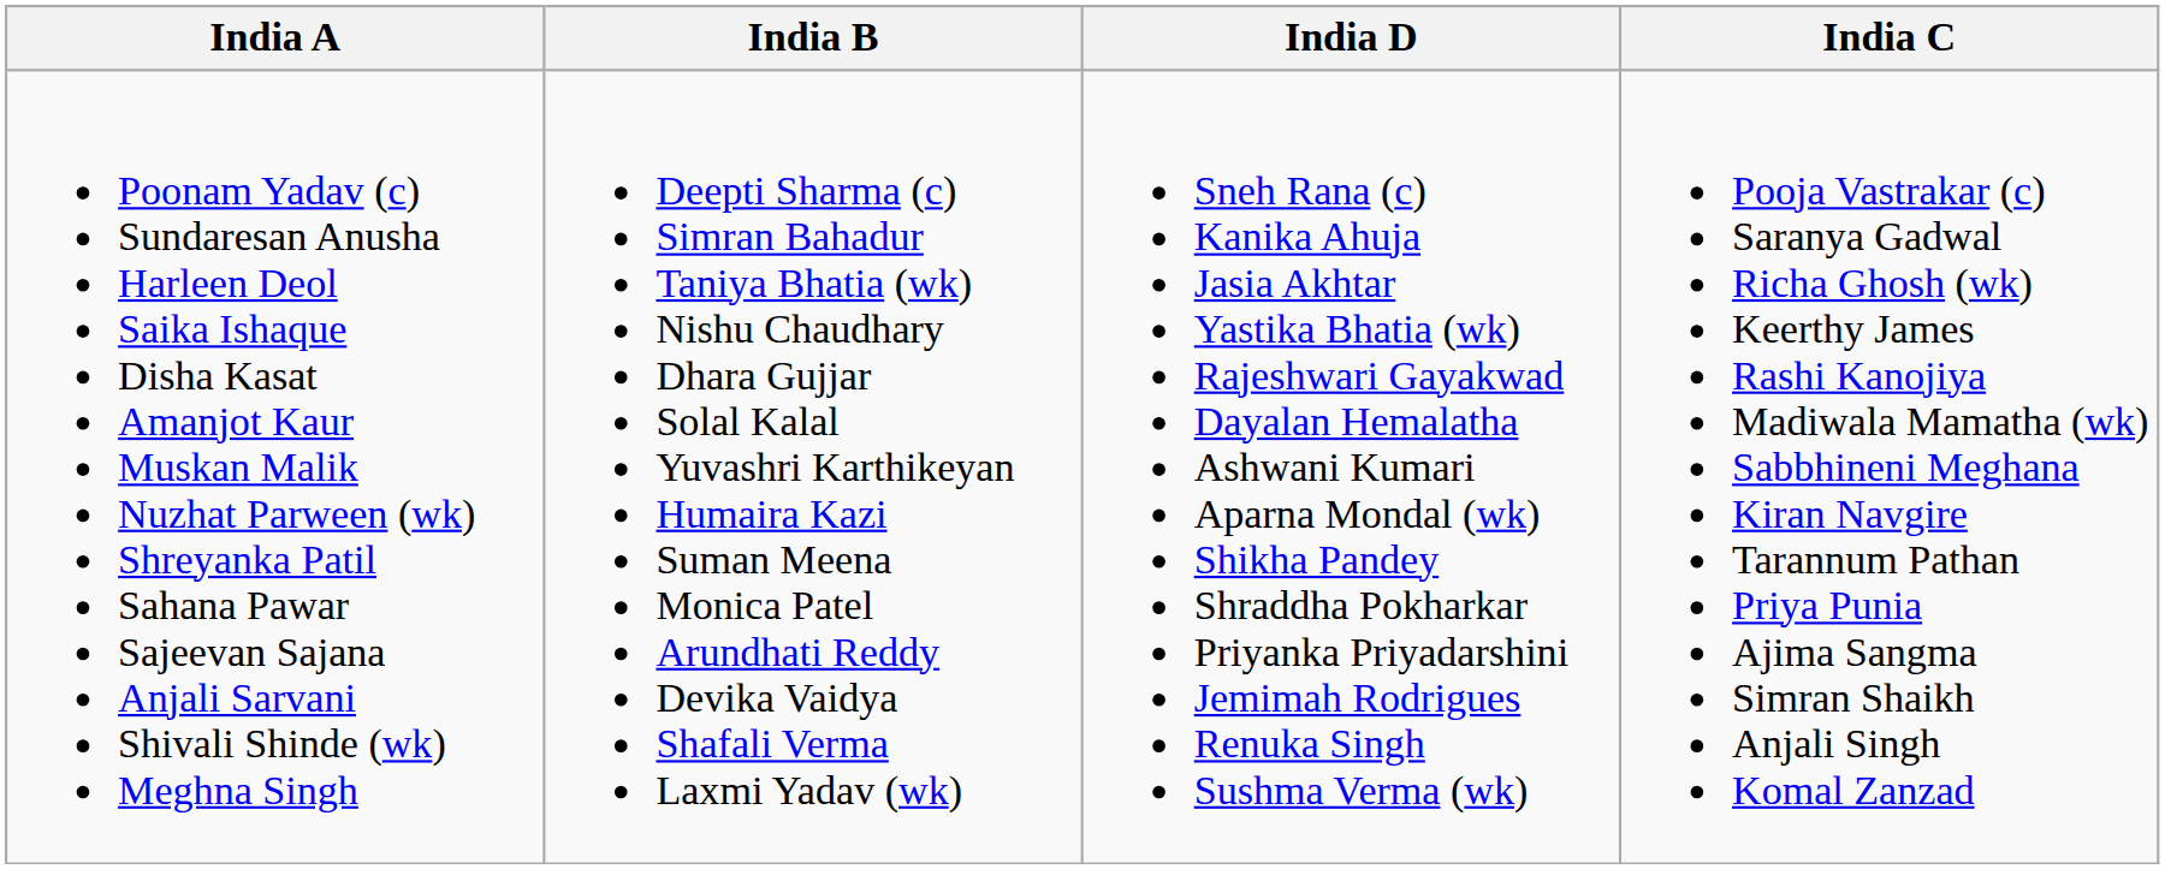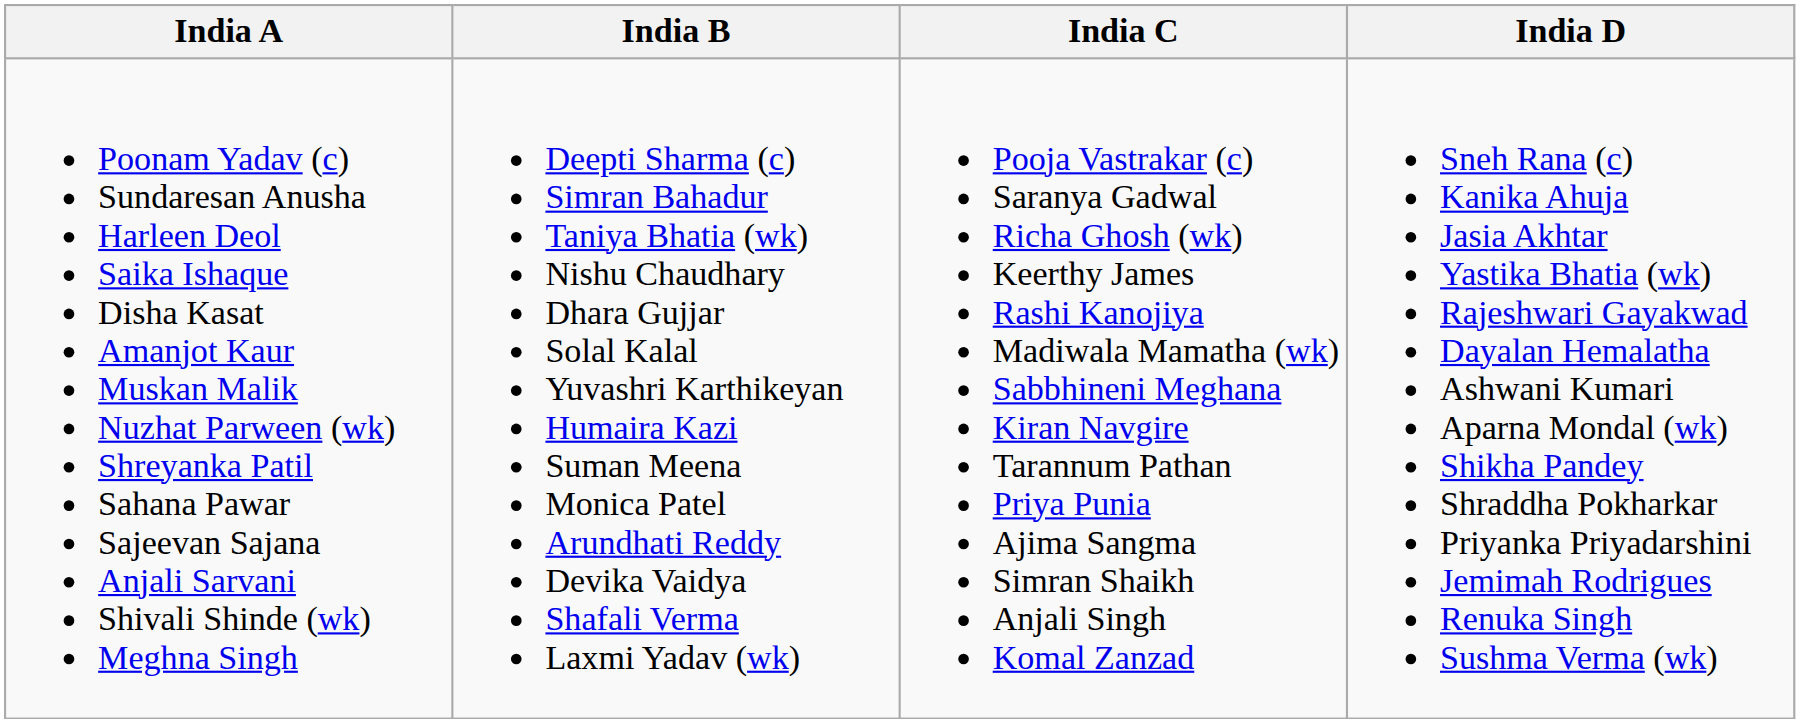columns swapped: India C <-> India D
